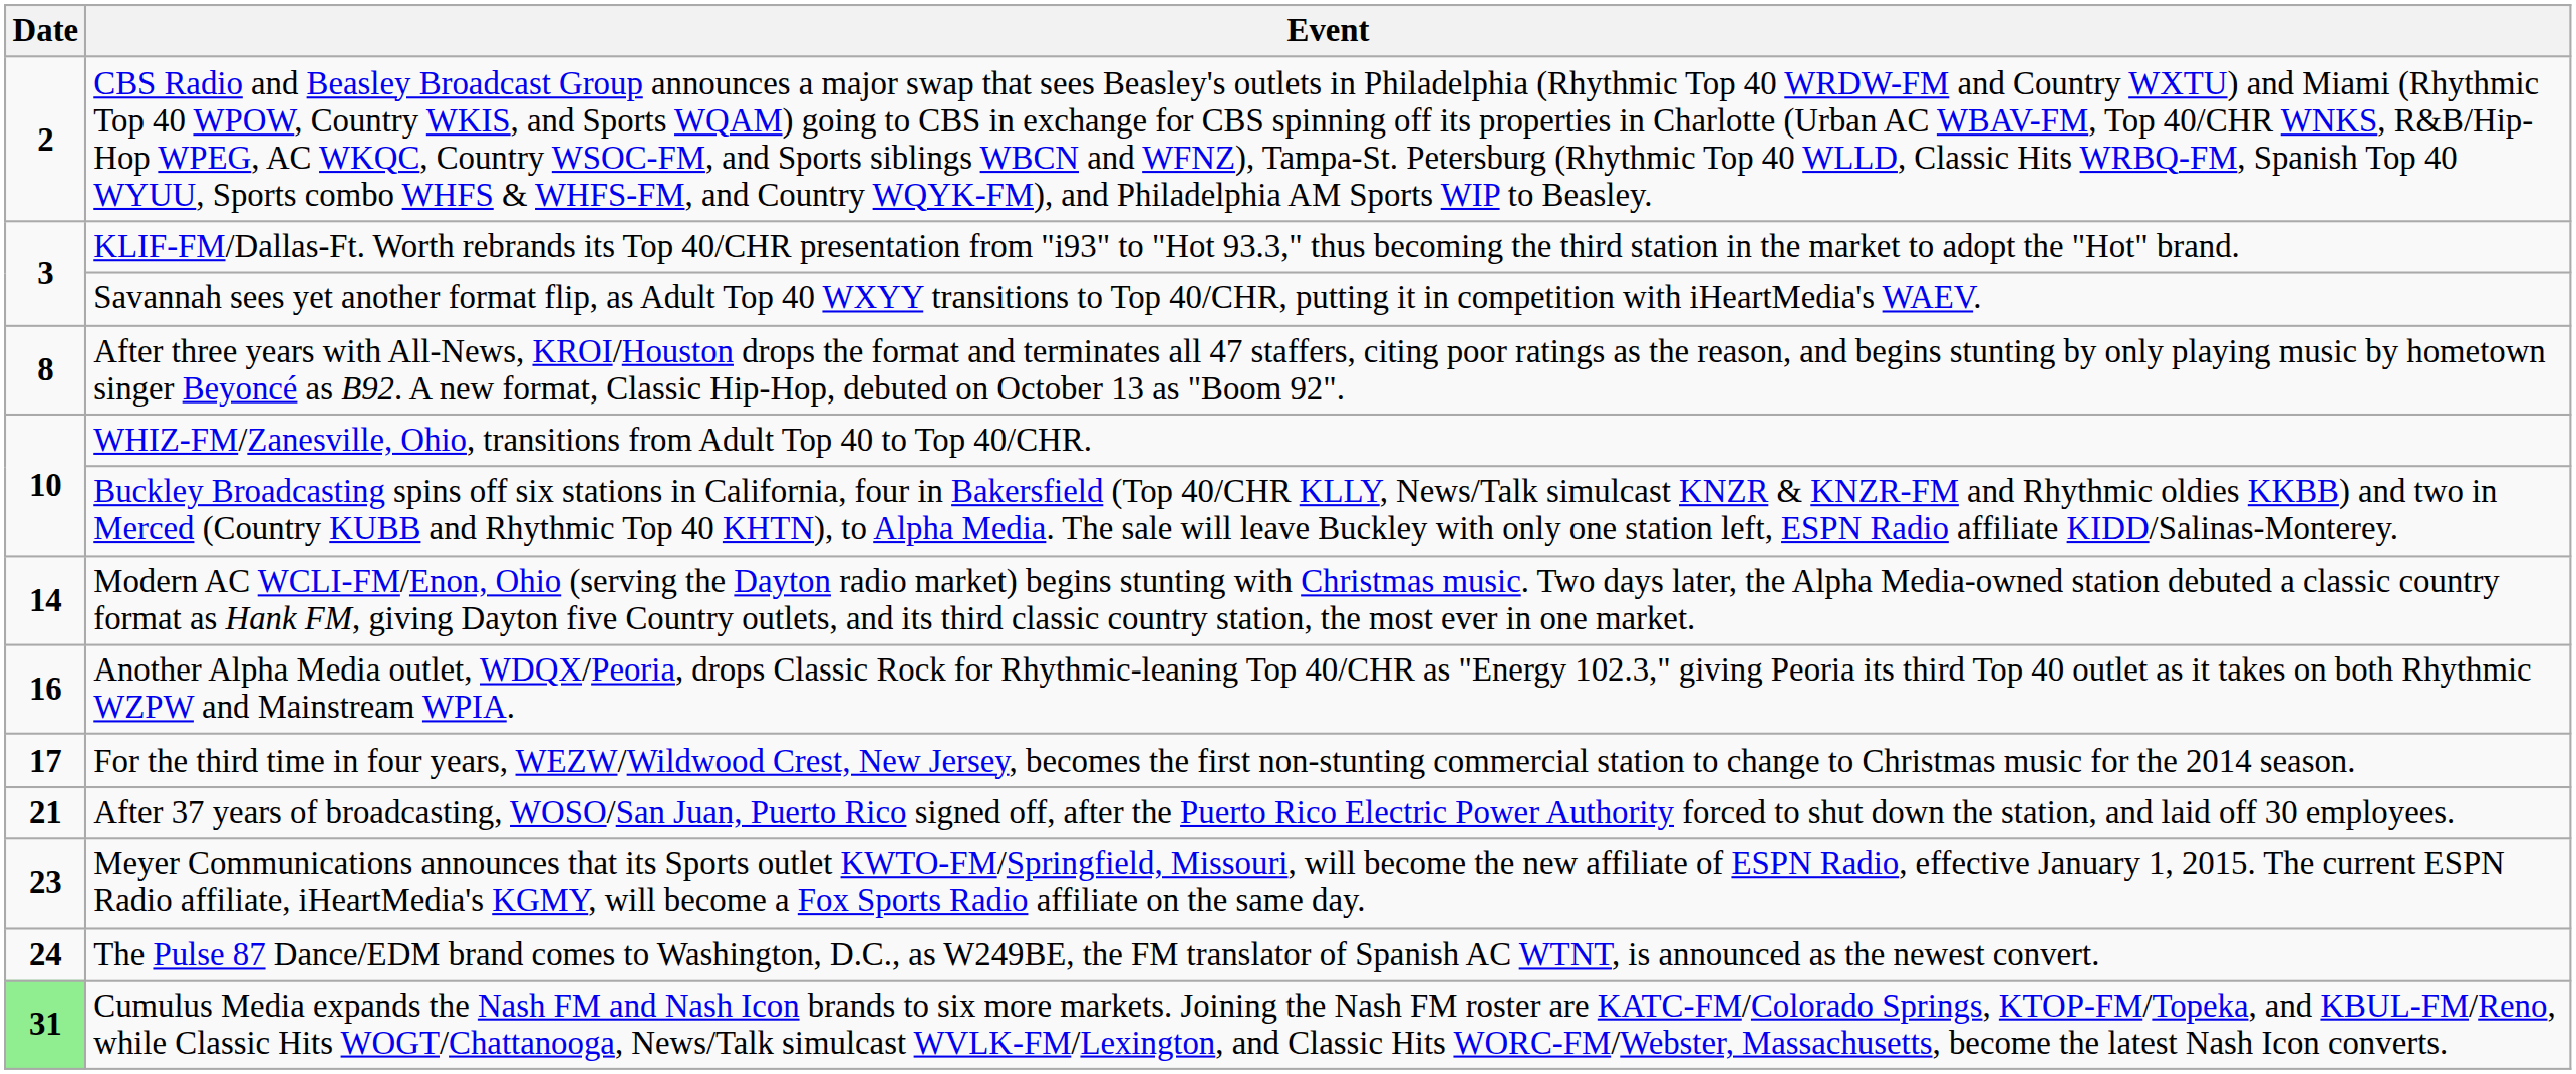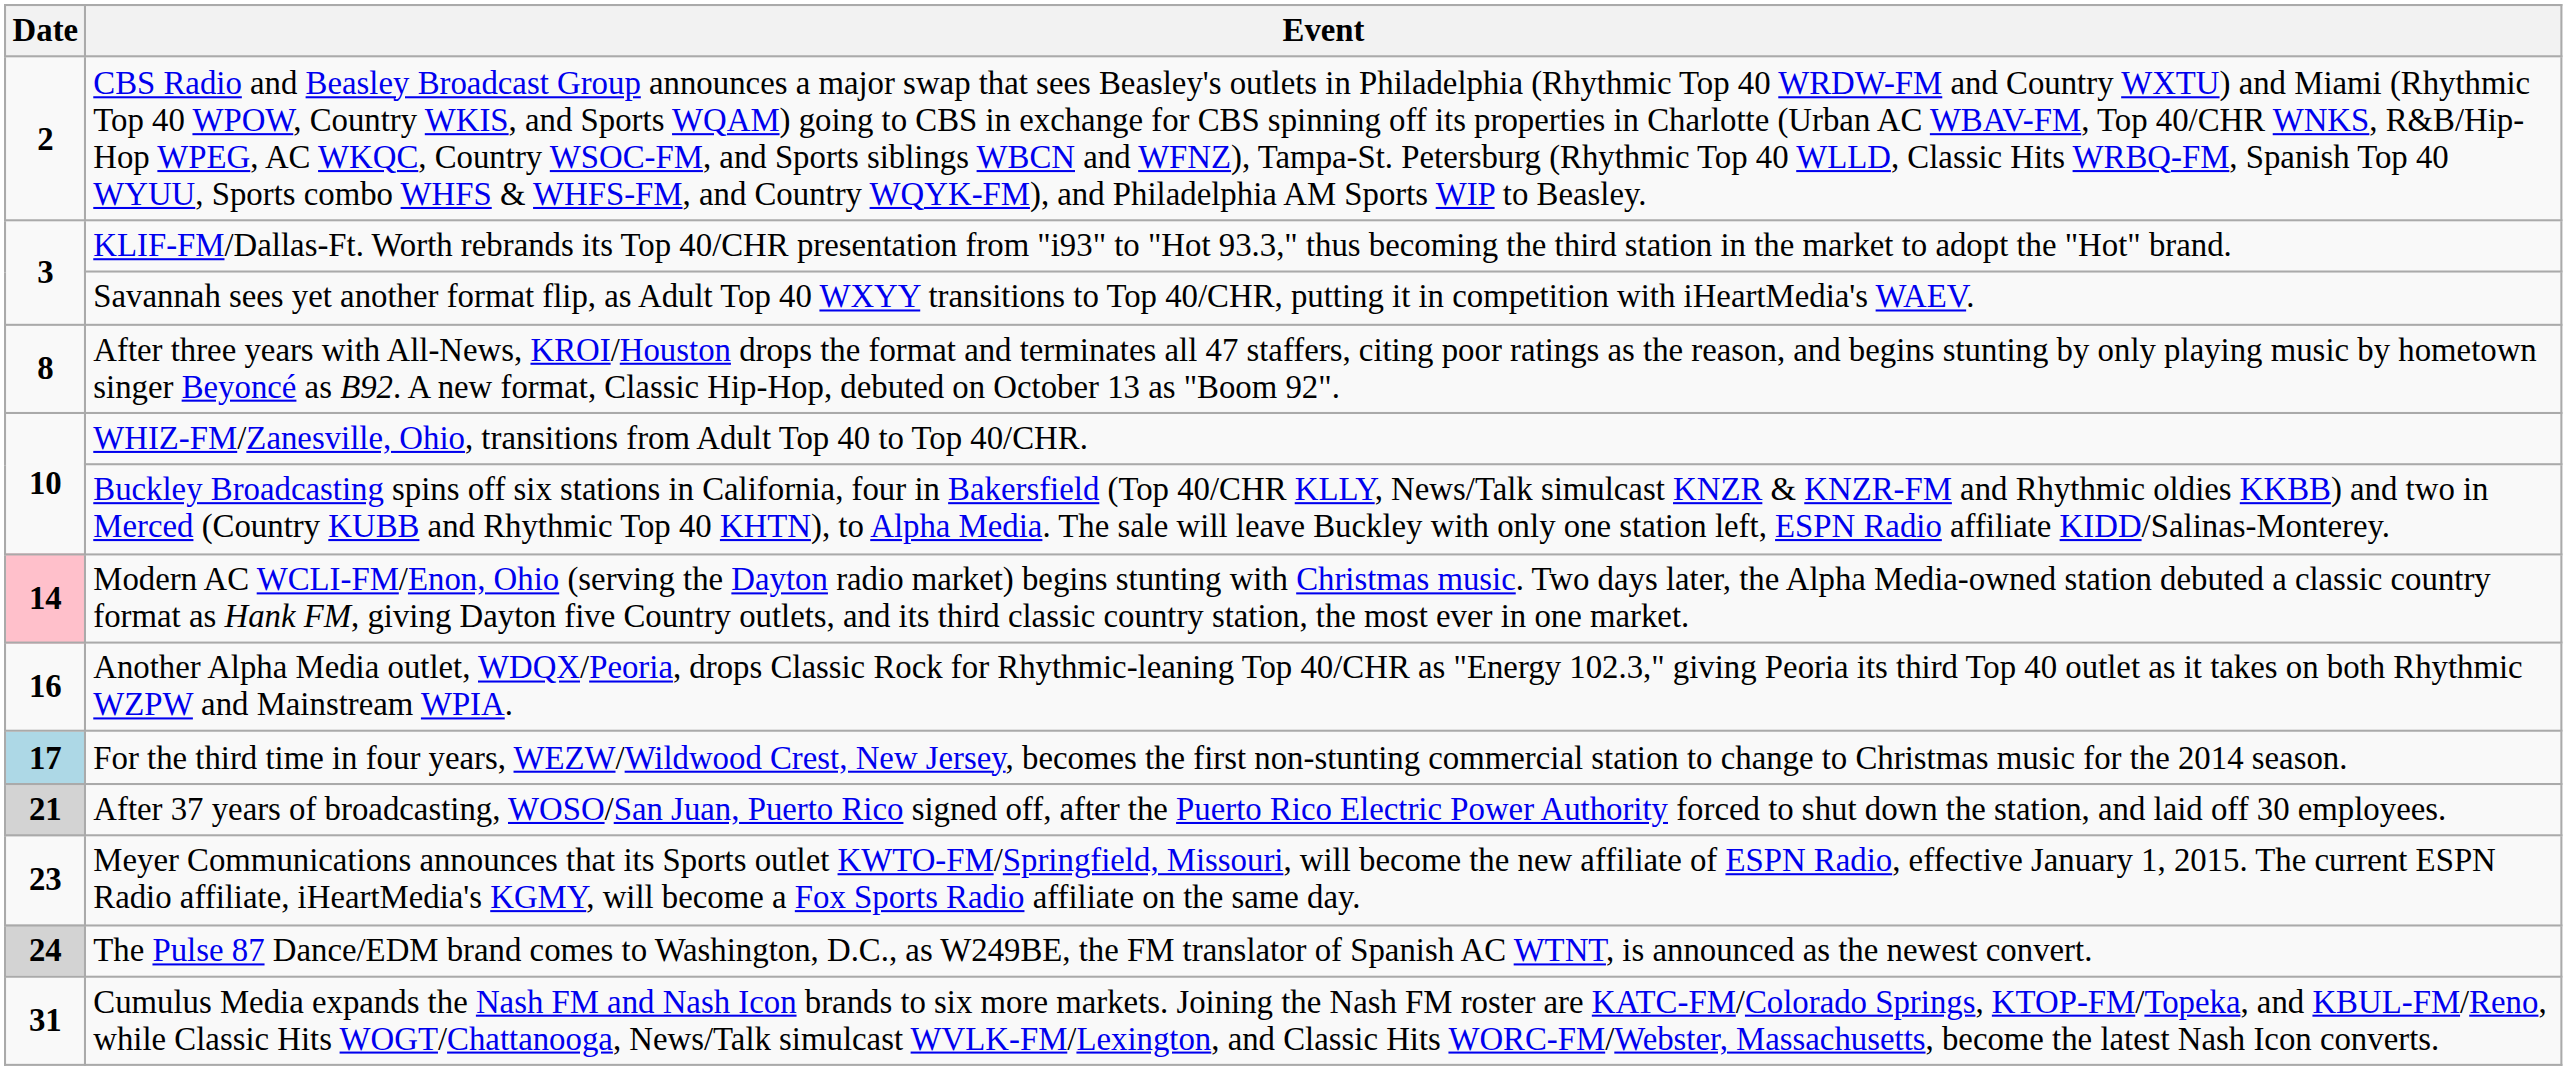row 8 | Date: no background -> pink background
row 10 | Date: no background -> lightblue background
row 11 | Date: no background -> lightgrey background
row 13 | Date: no background -> lightgrey background
row 14 | Date: lightgreen background -> no background
